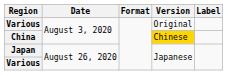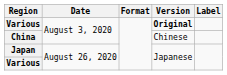Various / Original | Version: normal -> bold
China | Version: gold background -> no background
